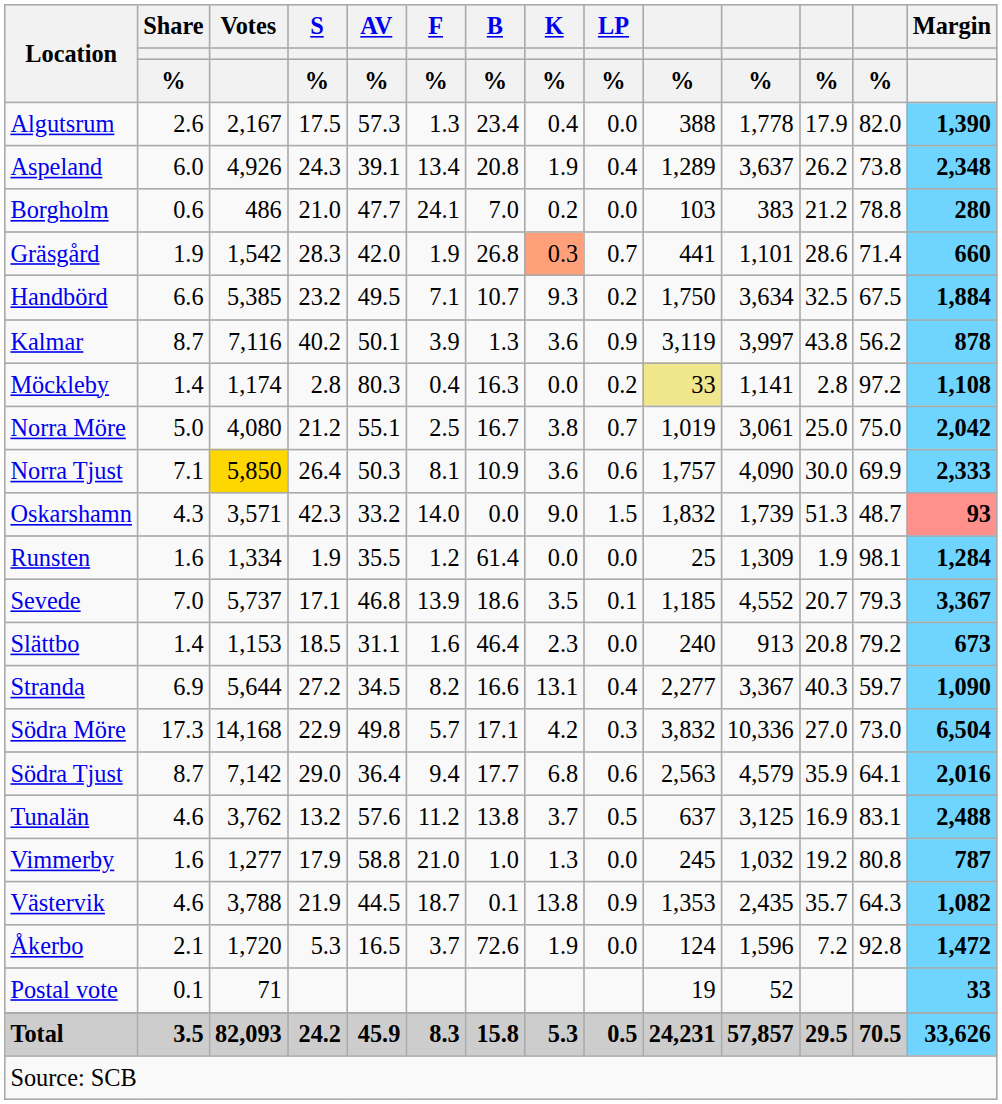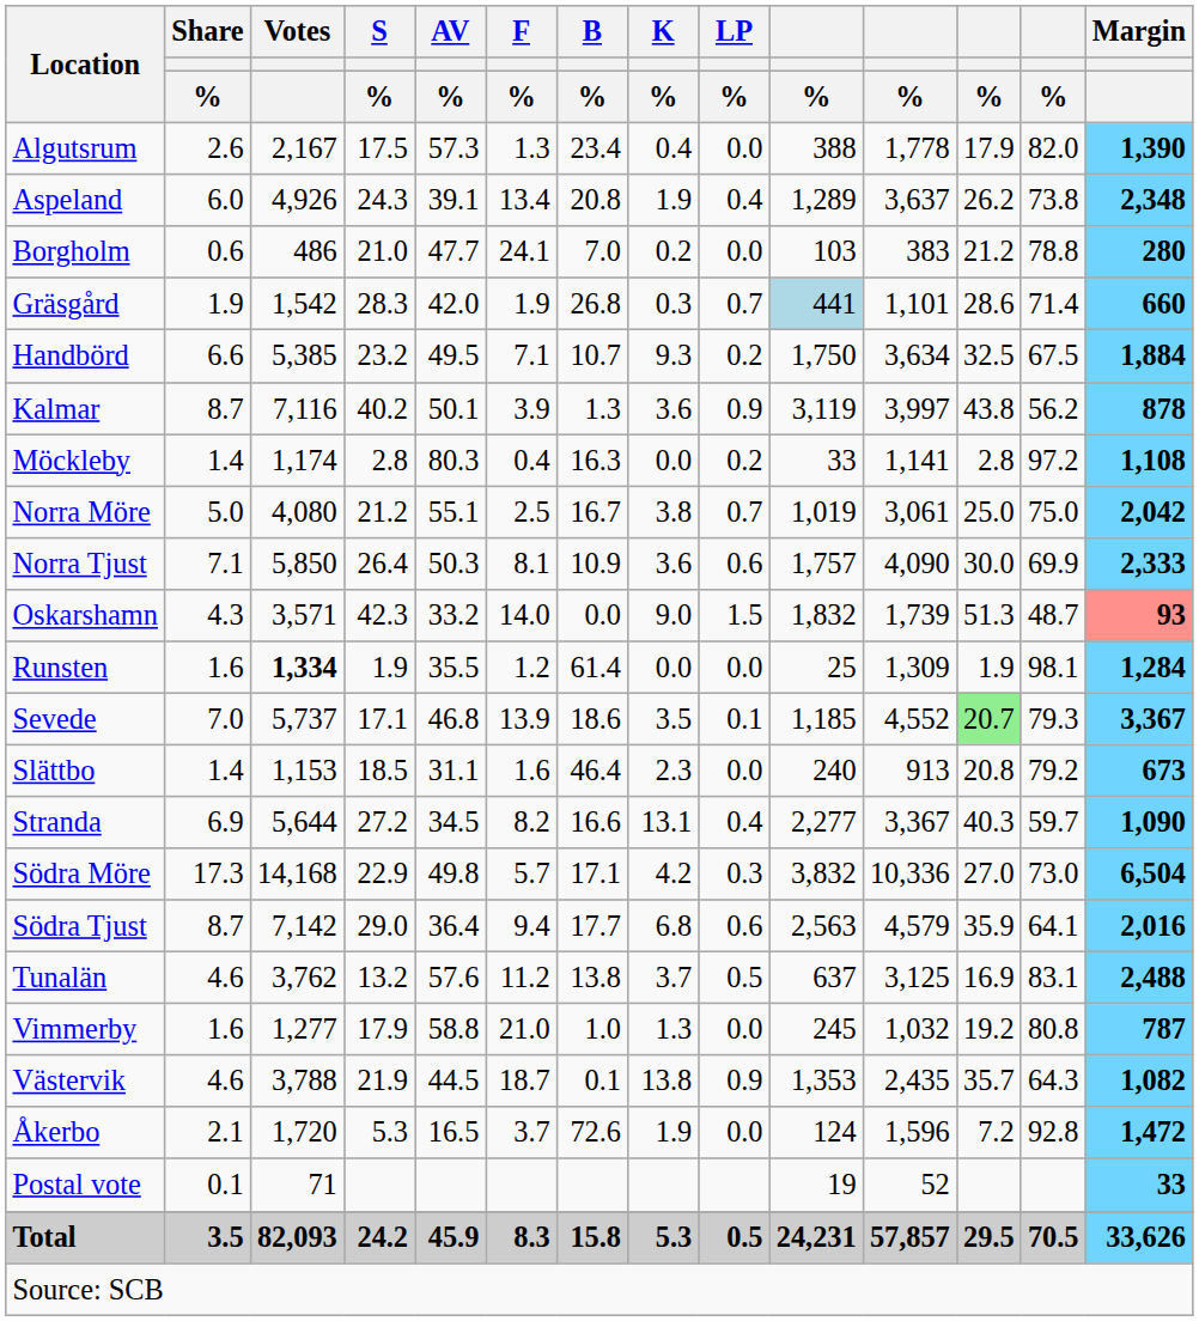Gräsgård | K / %: lightsalmon background -> no background
Gräsgård | column 10: no background -> lightblue background
Möckleby | column 10: khaki background -> no background
Norra Tjust | Votes: gold background -> no background
Runsten | Votes: normal -> bold
Sevede | column 12: no background -> lightgreen background
